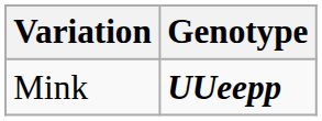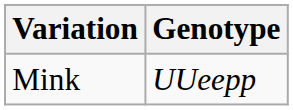Mink | Genotype: bold -> normal
